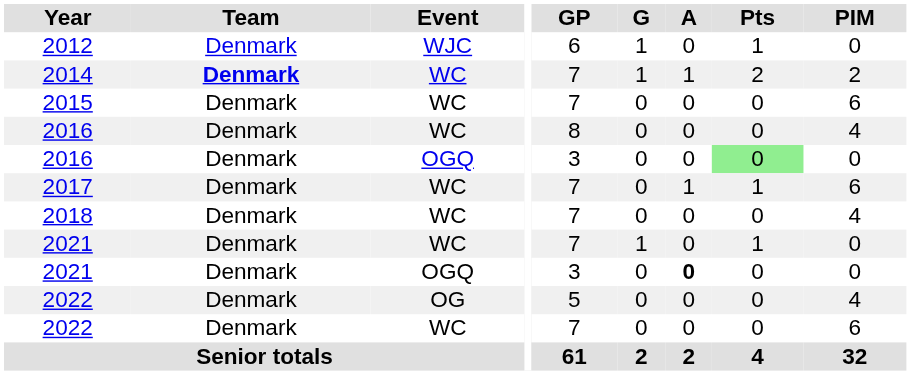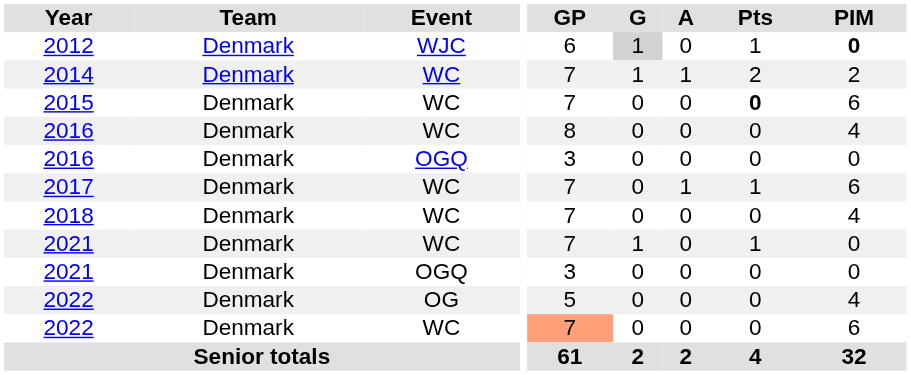2012 | G: no background -> lightgrey background
2012 | PIM: normal -> bold
2014 | Team: bold -> normal
2015 | Pts: normal -> bold
2016 / OGQ | Pts: lightgreen background -> no background
2021 / OGQ | A: bold -> normal
2022 / WC | GP: no background -> lightsalmon background
